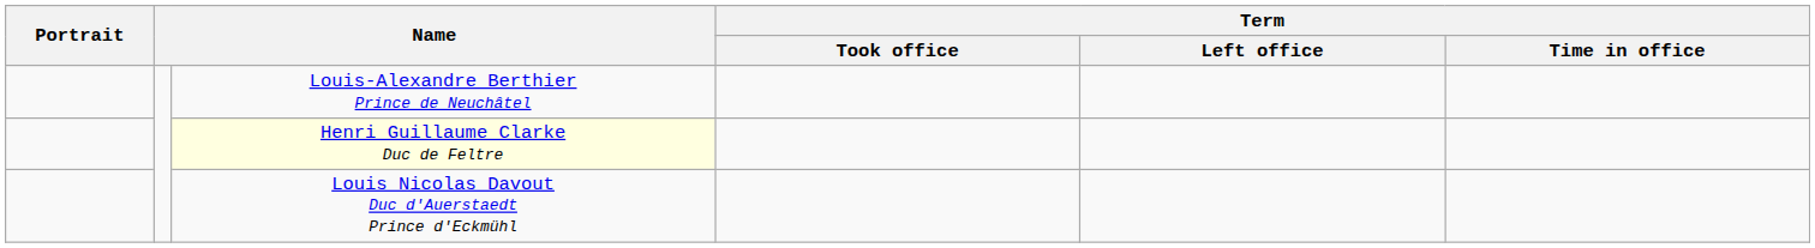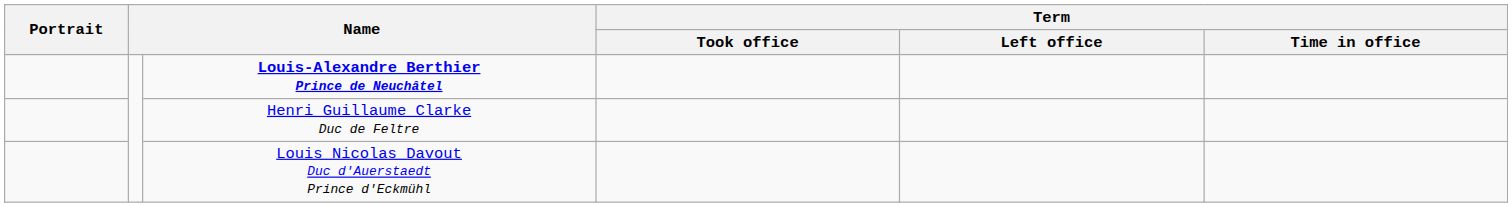Louis-Alexandre Berthier Prince de Neuchâtel | column 3: normal -> bold
Henri Guillaume Clarke Duc de Feltre | column 3: lightyellow background -> no background
